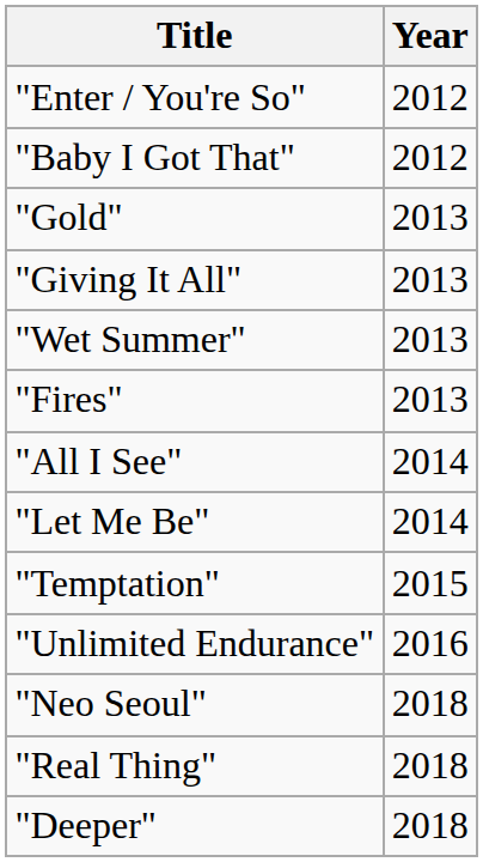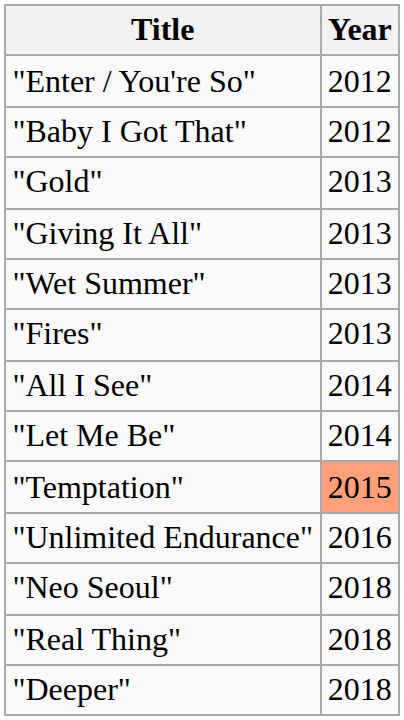"Temptation" | Year: no background -> lightsalmon background
